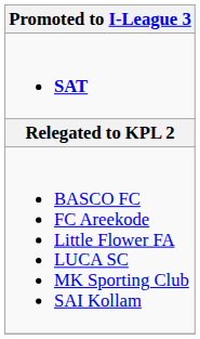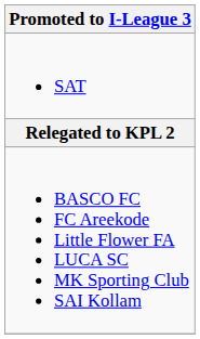row 2 | column 1: bold -> normal
